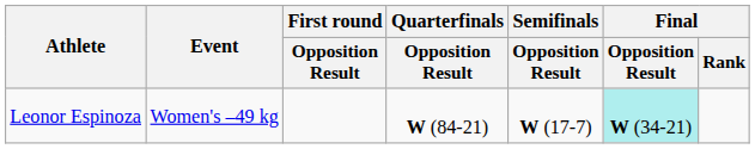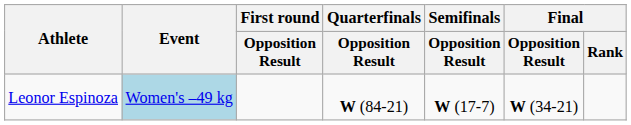Leonor Espinoza | Event: no background -> lightblue background
Leonor Espinoza | Final / Opposition Result: paleturquoise background -> no background
